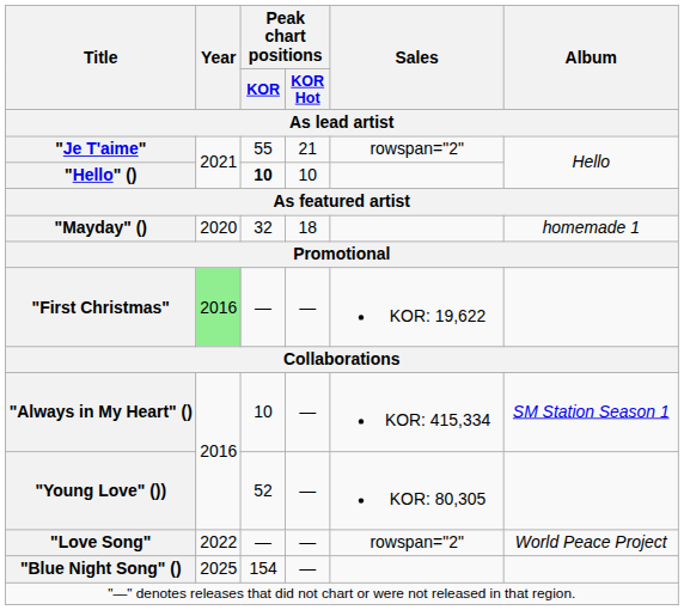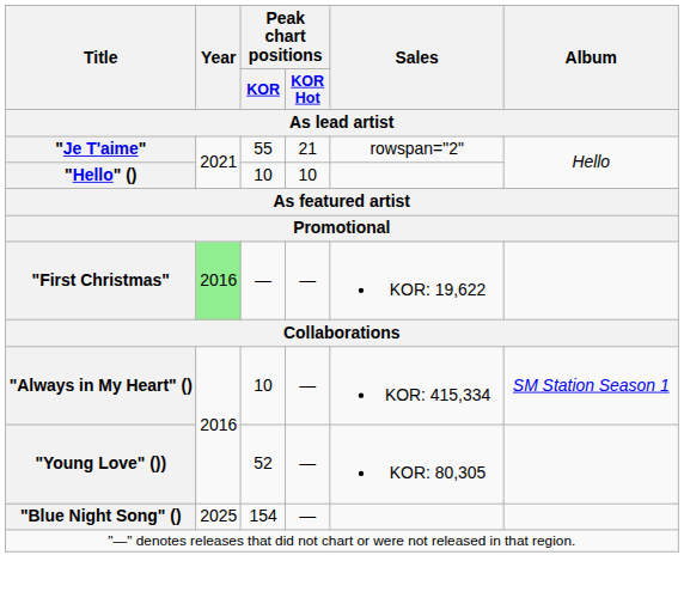"Hello" () | Peak chart positions / KOR: bold -> normal
- row: "Mayday" () | 2020 | 32 | 18 | homemade 1
- row: "Love Song" | 2022 | — | — | rowspan="2" | World Peace Project
